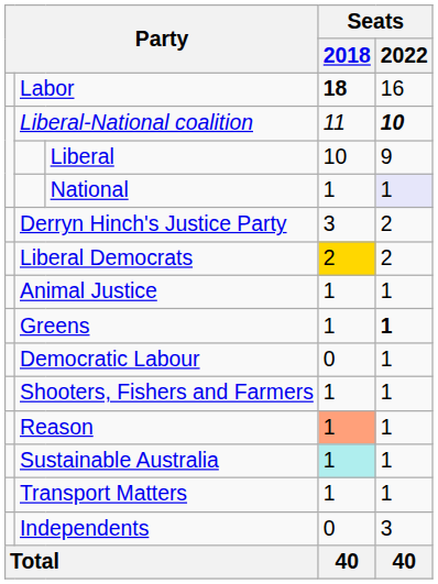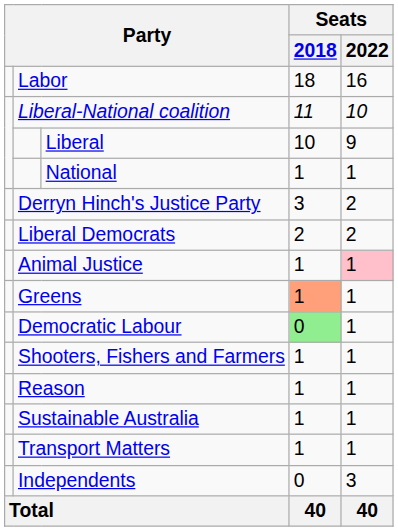Labor | Seats / 2018: bold -> normal
Liberal-National coalition | Seats / 2022: bold -> normal
National | Seats / 2022: lavender background -> no background
Liberal Democrats | Seats / 2018: gold background -> no background
Animal Justice | Seats / 2022: no background -> pink background
Greens | Seats / 2018: no background -> lightsalmon background
Greens | Seats / 2022: bold -> normal
Democratic Labour | Seats / 2018: no background -> lightgreen background
Reason | Seats / 2018: lightsalmon background -> no background
Sustainable Australia | Seats / 2018: paleturquoise background -> no background
